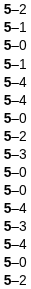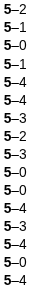row 7 | column 1: 5–0 -> 5–3
row 16 | column 1: 5–2 -> 5–4
